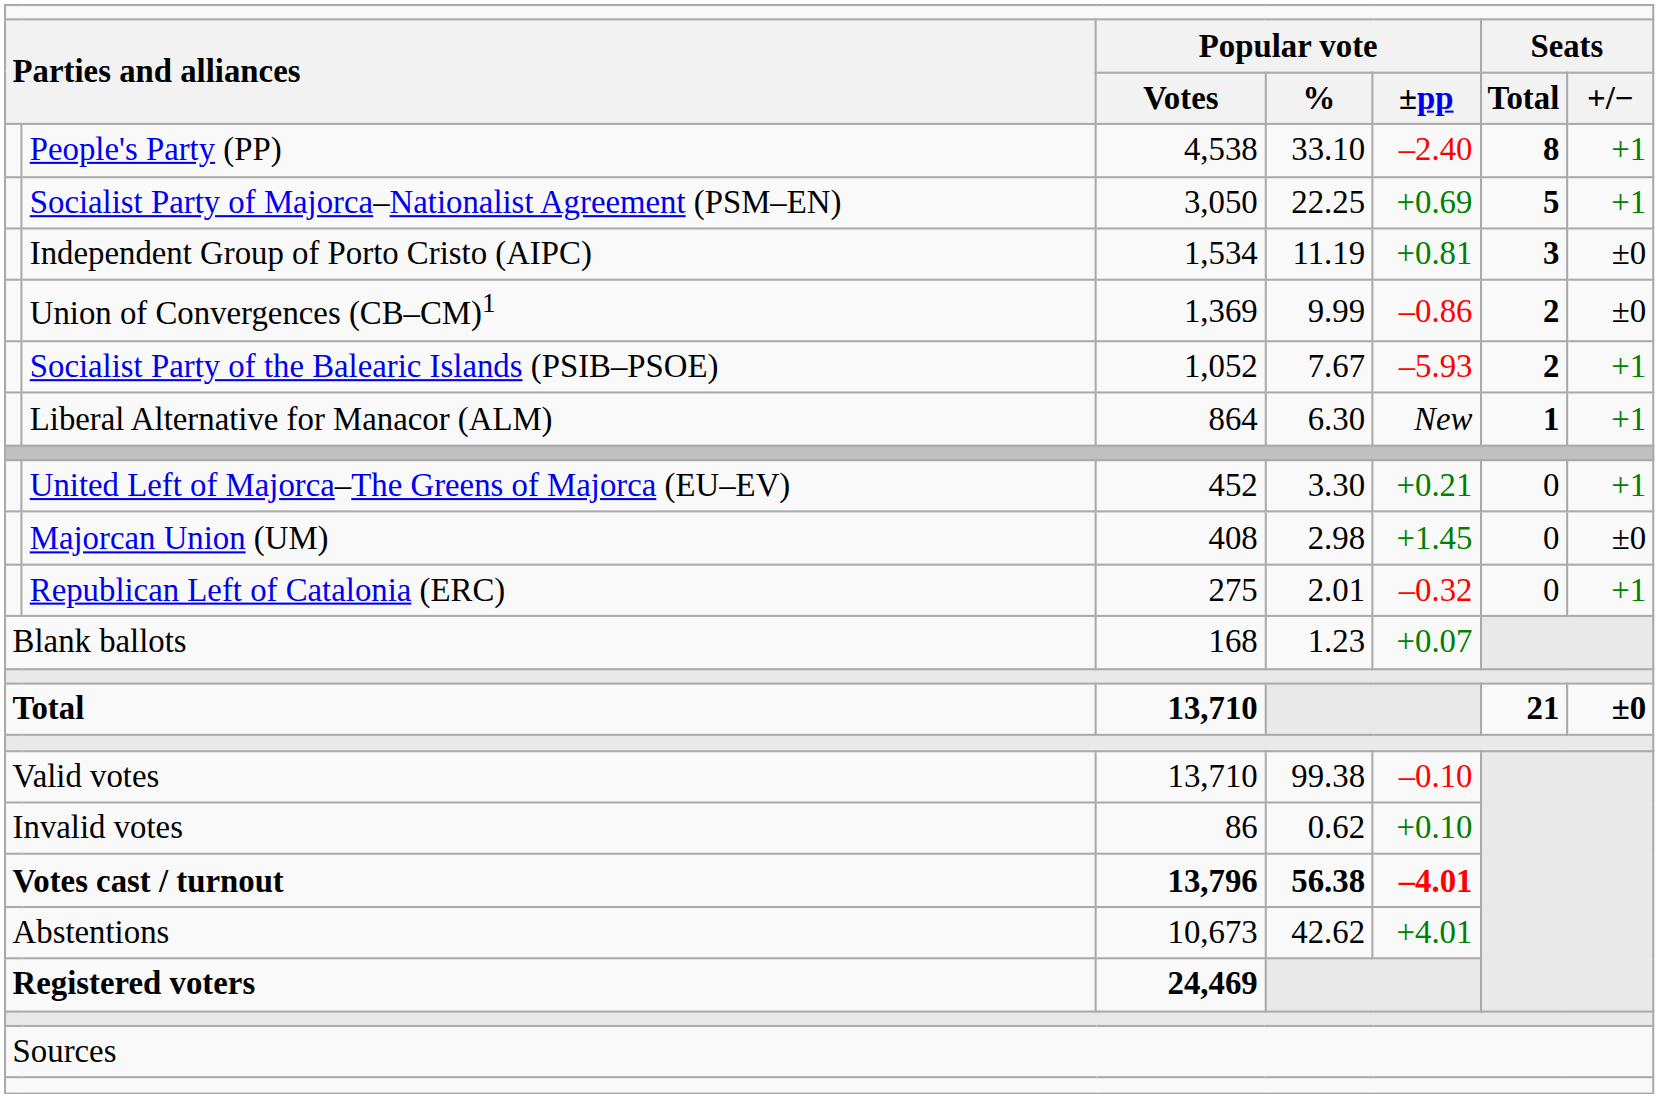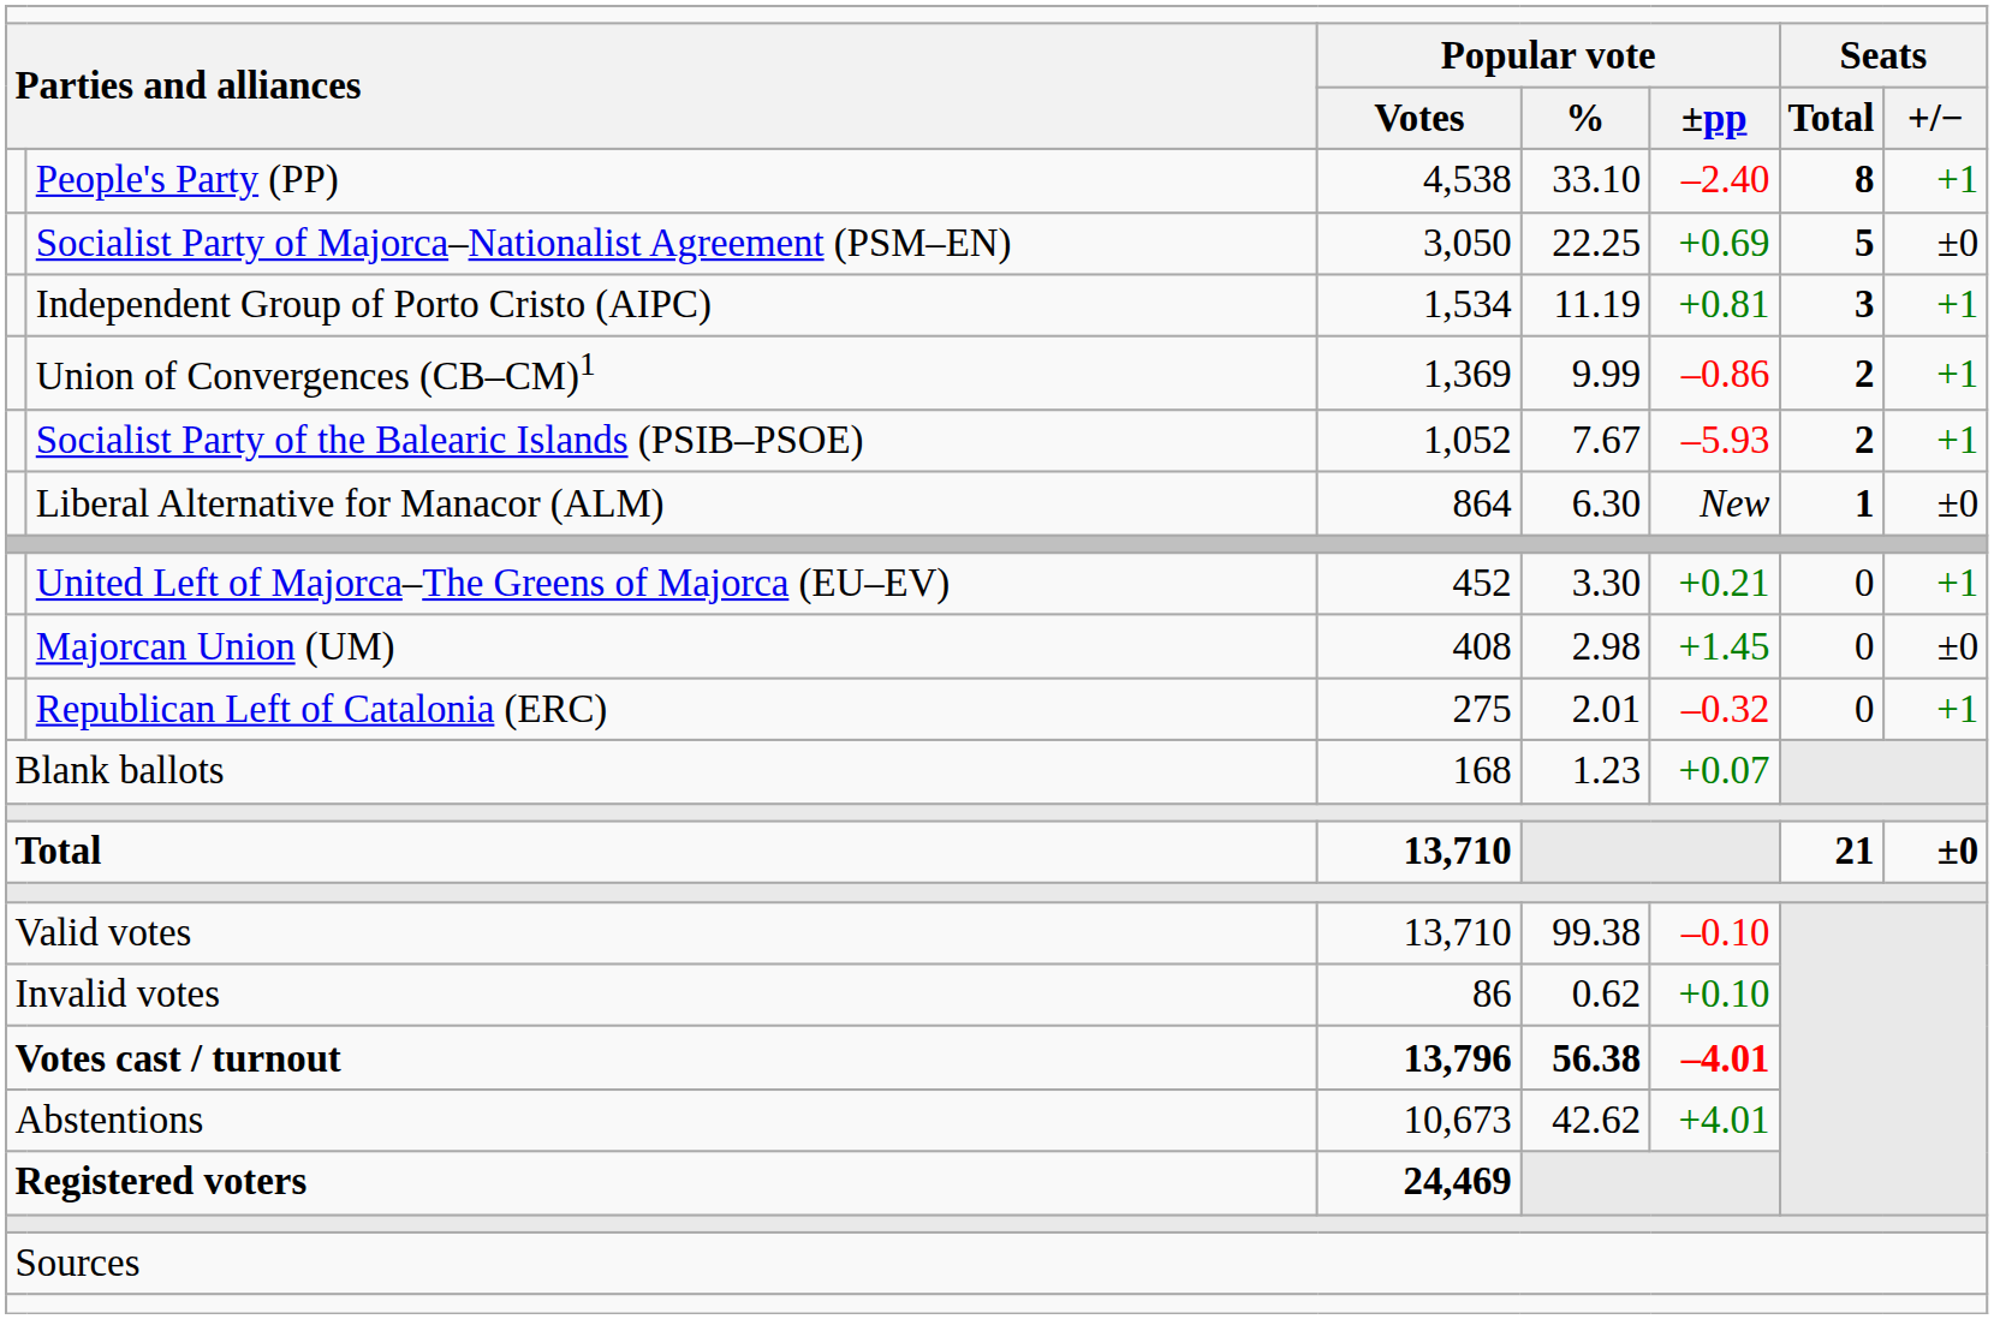Socialist Party of Majorca–Nationalist Agreement (PSM–EN) | column 7: +1 -> ±0
Independent Group of Porto Cristo (AIPC) | column 7: ±0 -> +1
Union of Convergences (CB–CM)1 | column 7: ±0 -> +1
Liberal Alternative for Manacor (ALM) | column 7: +1 -> ±0
